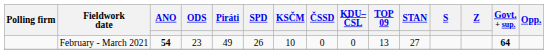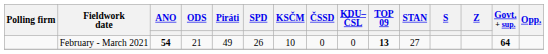February - March 2021 | ODS: 23 -> 21
February - March 2021 | TOP 09: normal -> bold
